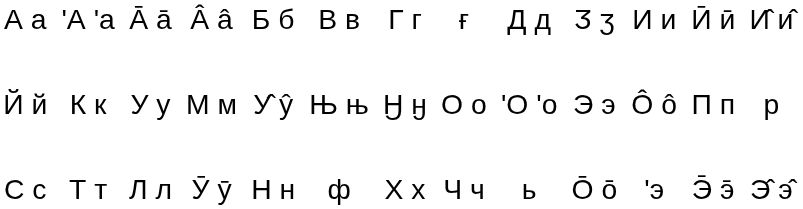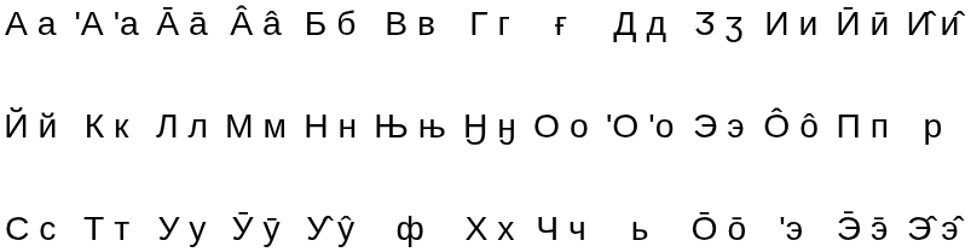Й й | column 3: У у -> Л л
Й й | column 5: У̂ ŷ -> Н н
С с | column 3: Л л -> У у
С с | column 5: Н н -> У̂ ŷ
